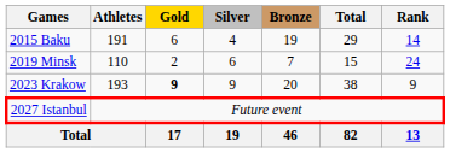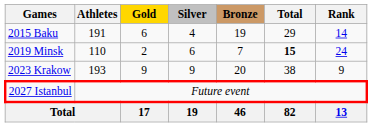2019 Minsk | Total: normal -> bold
2023 Krakow | Gold: bold -> normal
